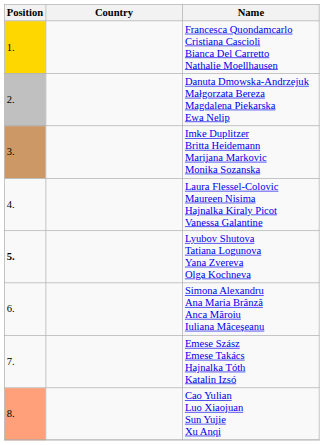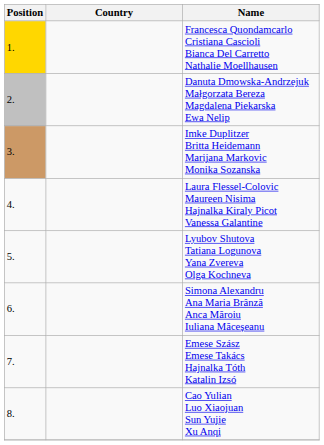Lyubov Shutova Tatiana Logunova Yana Zvereva Olga Kochneva | Position: bold -> normal
Cao Yulian Luo Xiaojuan Sun Yujie Xu Anqi | Position: lightsalmon background -> no background
